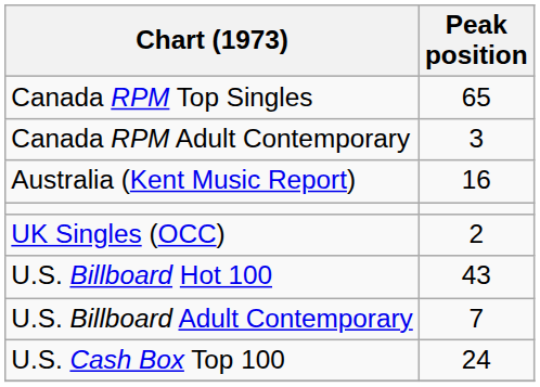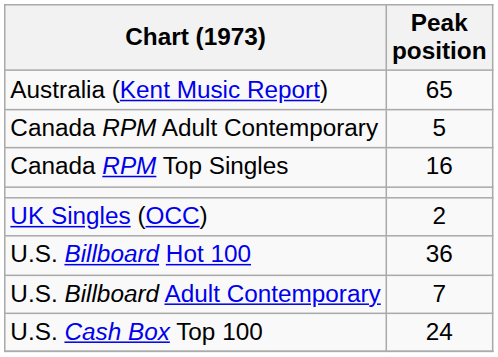row 2 | Chart (1973): Canada RPM Top Singles -> Australia (Kent Music Report)
row 3 | Peak position: 3 -> 5
row 4 | Chart (1973): Australia (Kent Music Report) -> Canada RPM Top Singles
row 7 | Peak position: 43 -> 36
